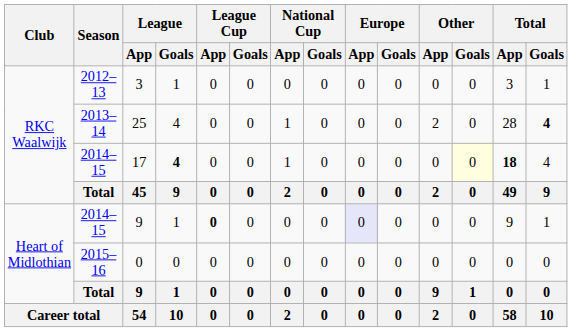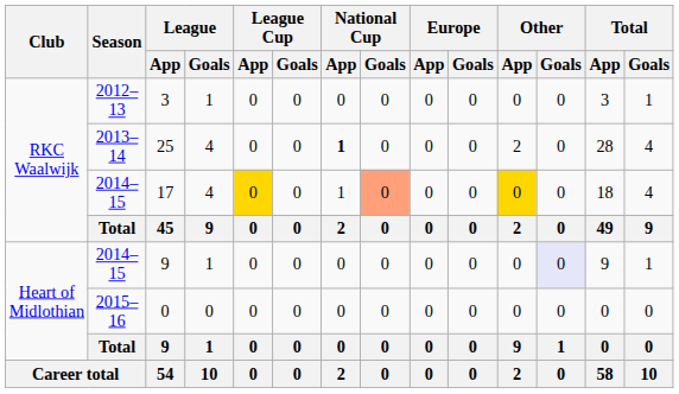25 | National Cup / App: normal -> bold
25 | Total / Goals: bold -> normal
17 | League / Goals: bold -> normal
17 | League Cup / App: no background -> gold background
17 | National Cup / Goals: no background -> lightsalmon background
17 | Other / App: no background -> gold background
17 | Other / Goals: lightyellow background -> no background
17 | Total / App: bold -> normal
2014–15 / 9 | League Cup / App: bold -> normal
2014–15 / 9 | Europe / App: lavender background -> no background
2014–15 / 9 | Other / Goals: no background -> lavender background
